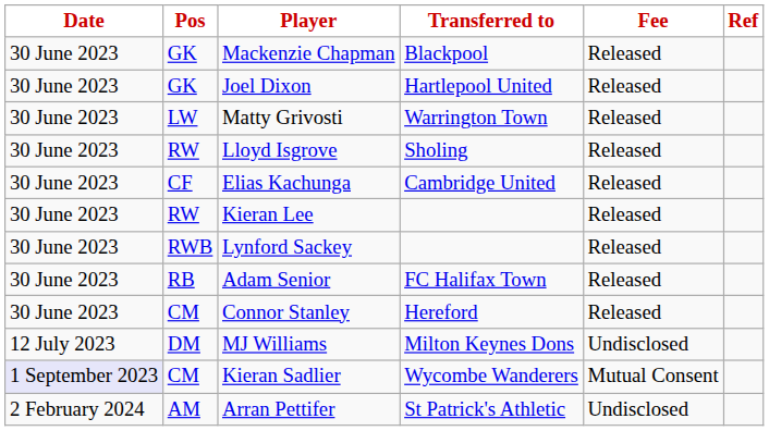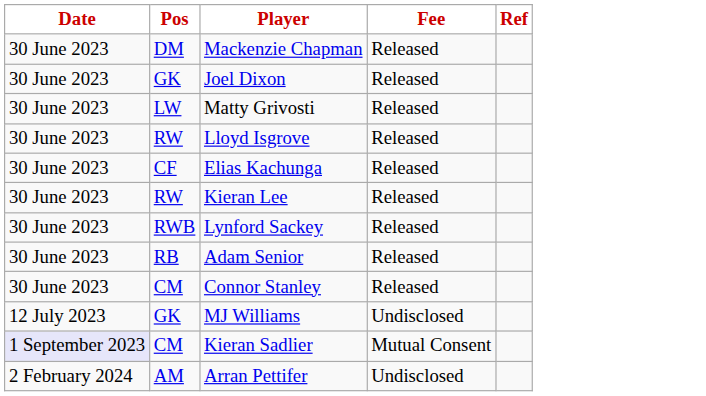- column: Transferred to | Blackpool | Hartlepool United | Warrington Town | Sholing | Cambridge United | FC Halifax Town | Hereford | Milton Keynes Dons | Wycombe Wanderers | St Patrick's Athletic
Mackenzie Chapman | Pos: GK -> DM
MJ Williams | Pos: DM -> GK
